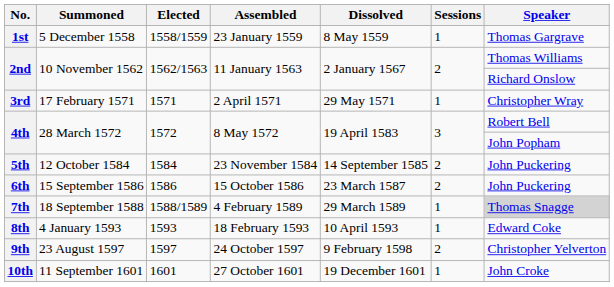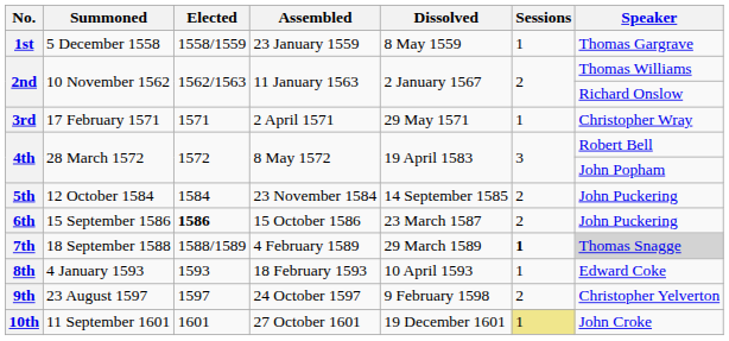6th | Elected: normal -> bold
7th | Sessions: normal -> bold
10th | Sessions: no background -> khaki background
